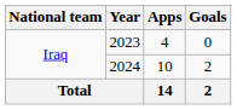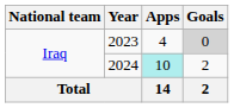2023 | Goals: no background -> lightgrey background
2024 | Apps: no background -> paleturquoise background
